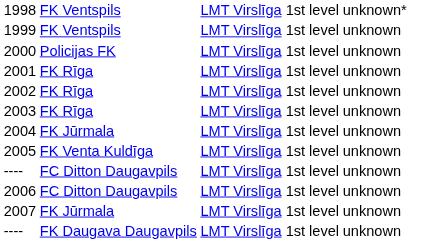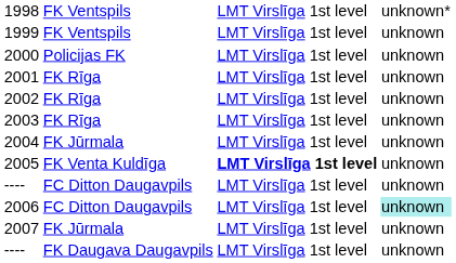2005 | column 3: normal -> bold
2006 | column 4: no background -> paleturquoise background
